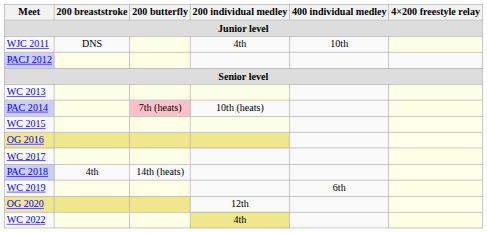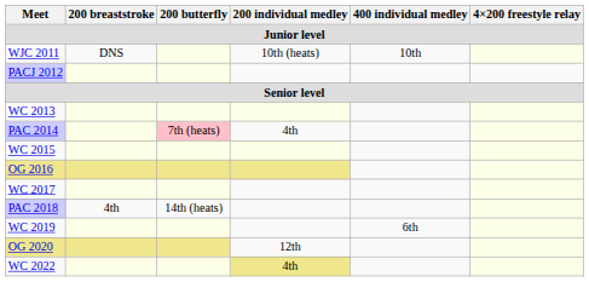WJC 2011 | 200 individual medley: 4th -> 10th (heats)
PAC 2014 | 200 individual medley: 10th (heats) -> 4th
